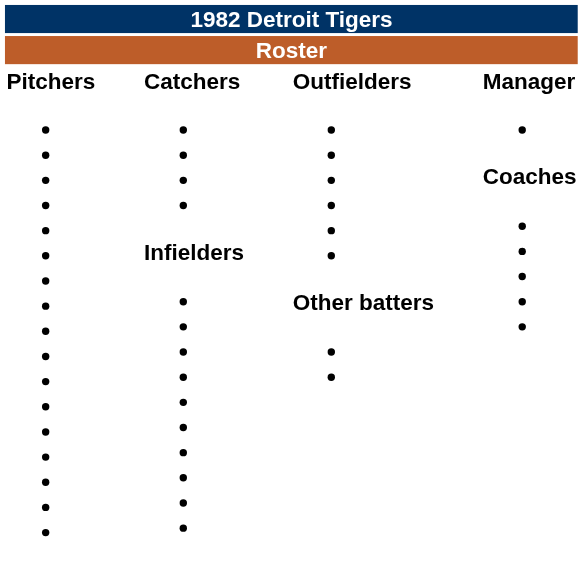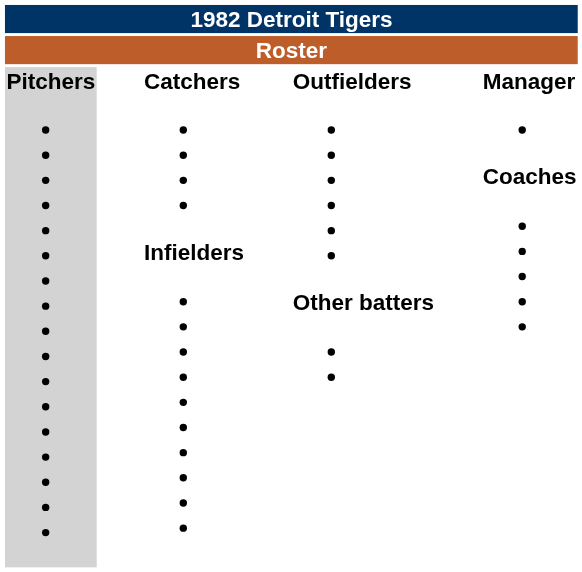Pitchers | column 1: no background -> lightgrey background
